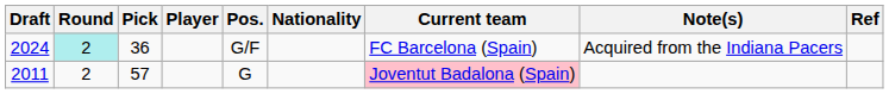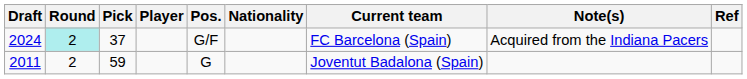2024 | Pick: 36 -> 37
2011 | Pick: 57 -> 59
2011 | Current team: pink background -> no background
